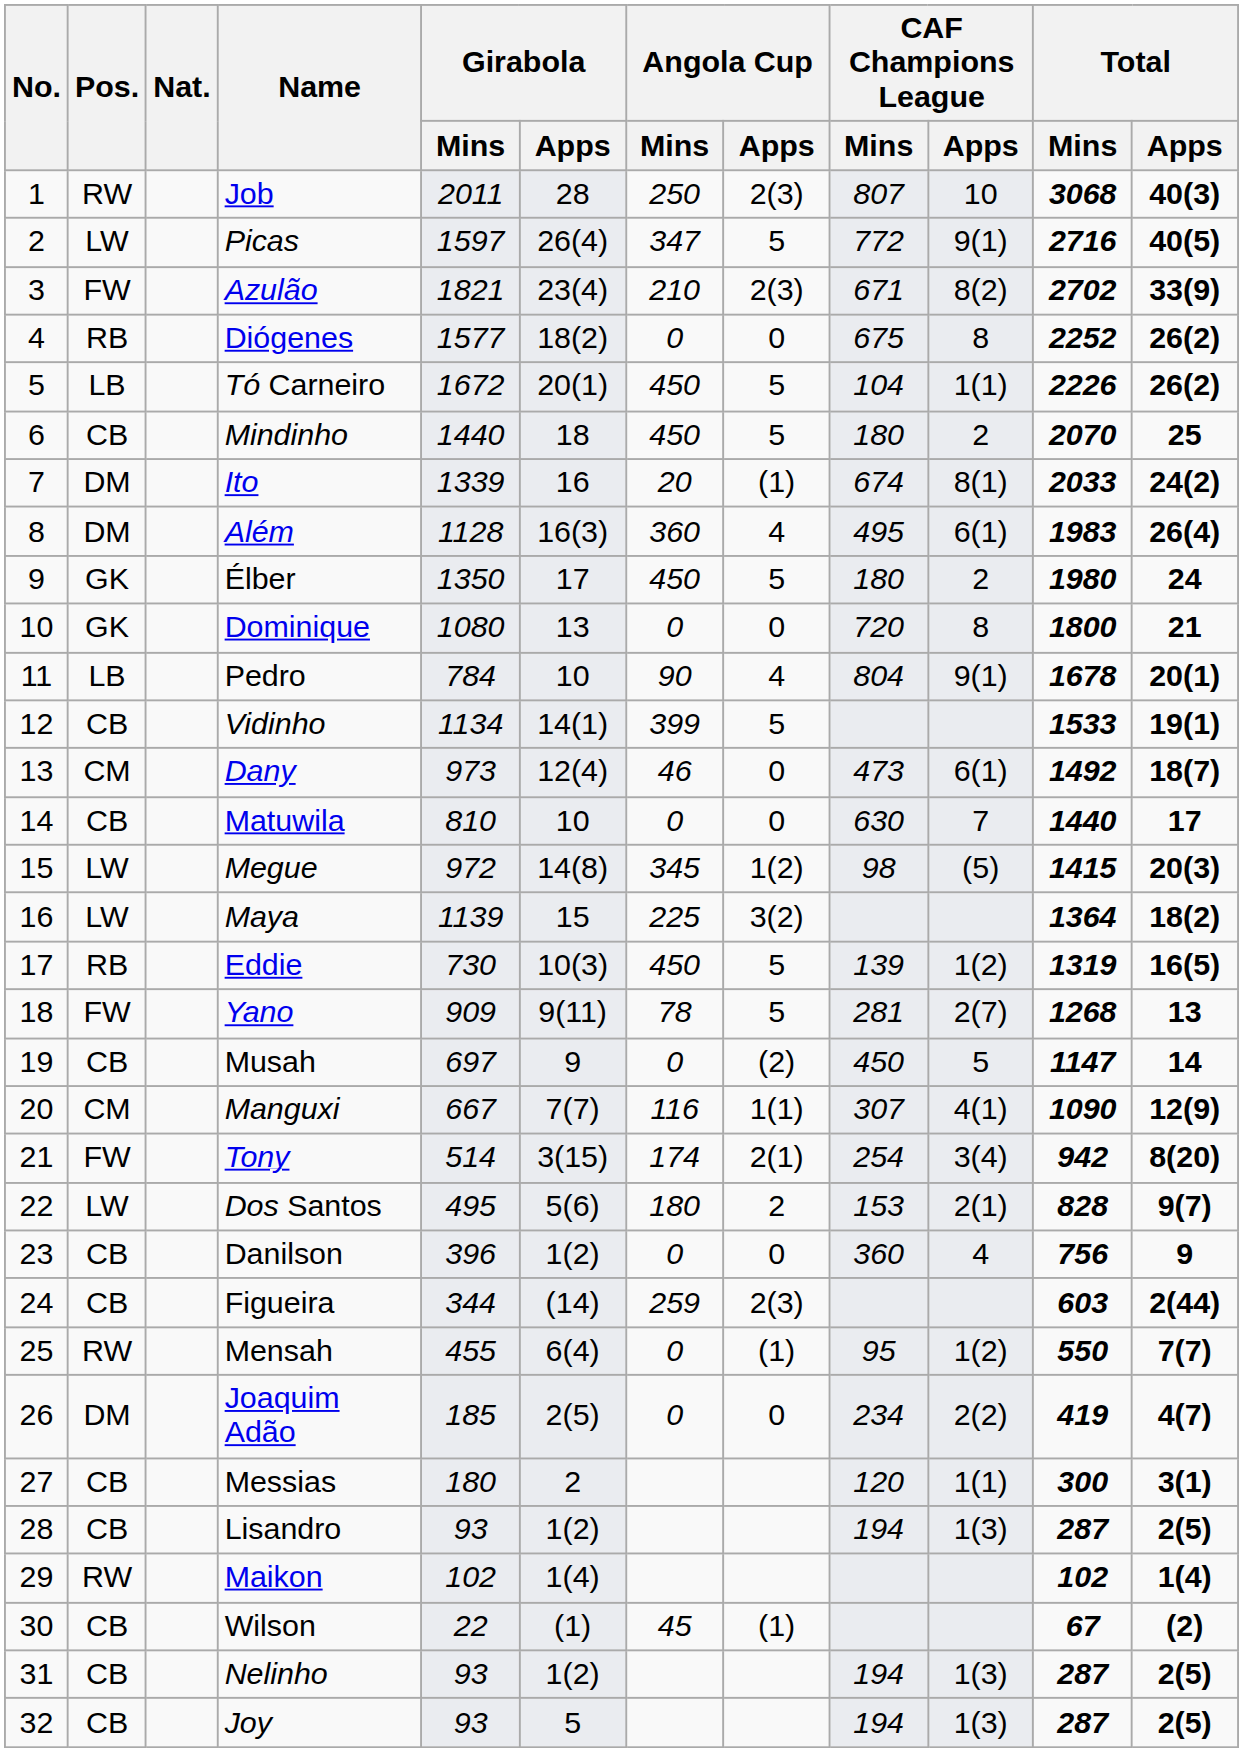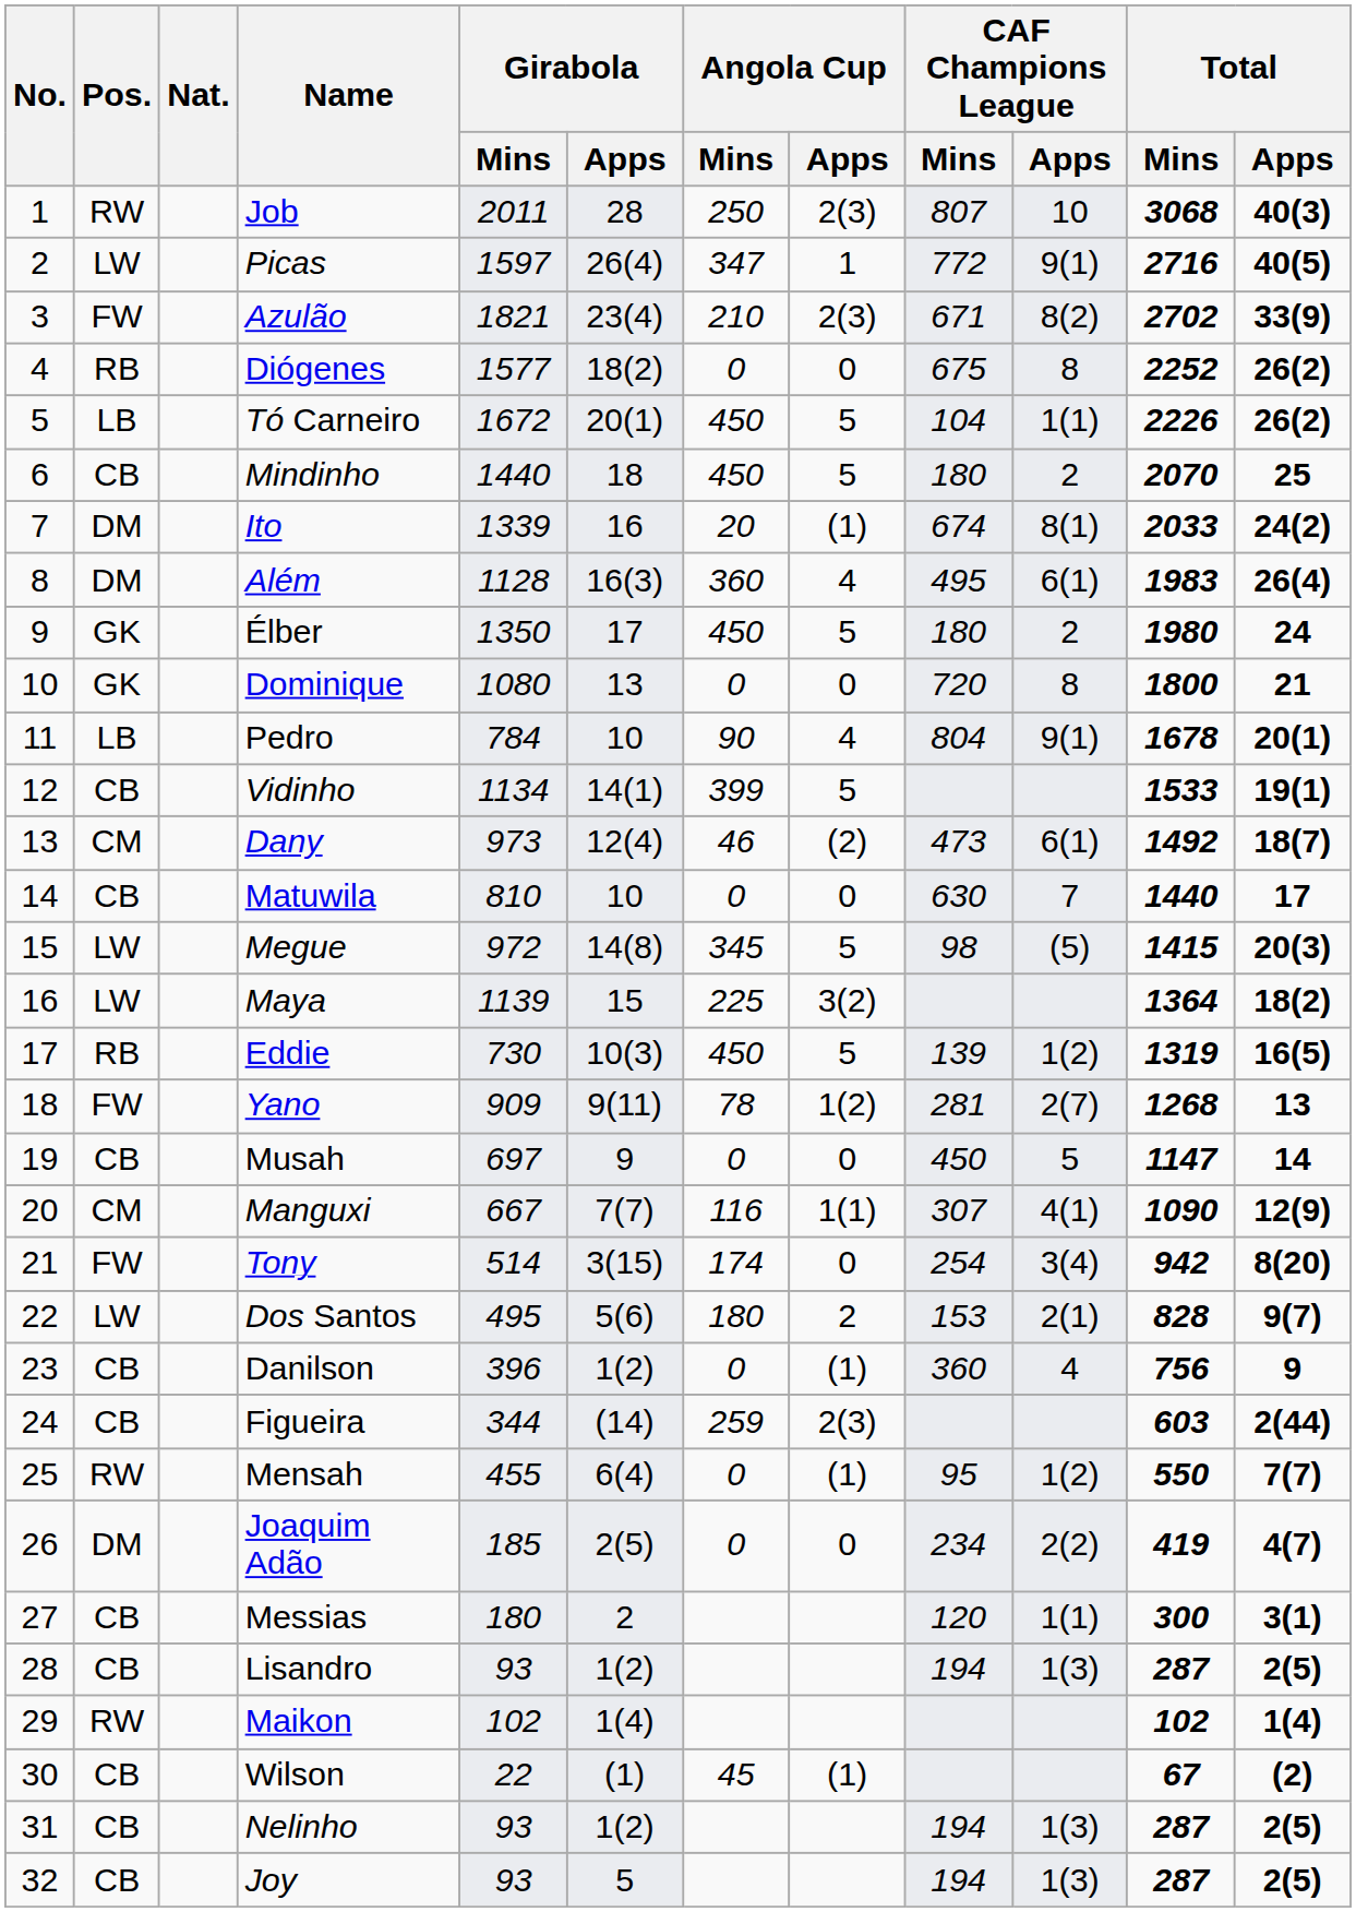Picas | Angola Cup / Apps: 5 -> 1
Dany | Angola Cup / Apps: 0 -> (2)
Megue | Angola Cup / Apps: 1(2) -> 5
Yano | Angola Cup / Apps: 5 -> 1(2)
Musah | Angola Cup / Apps: (2) -> 0
Tony | Angola Cup / Apps: 2(1) -> 0
Danilson | Angola Cup / Apps: 0 -> (1)
